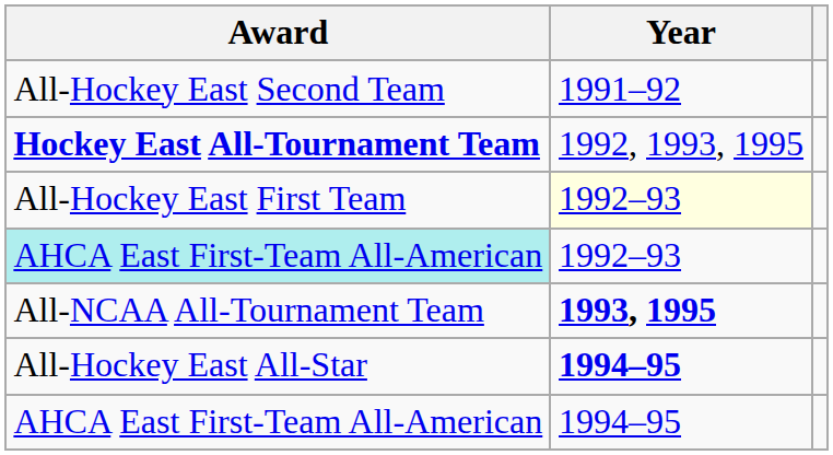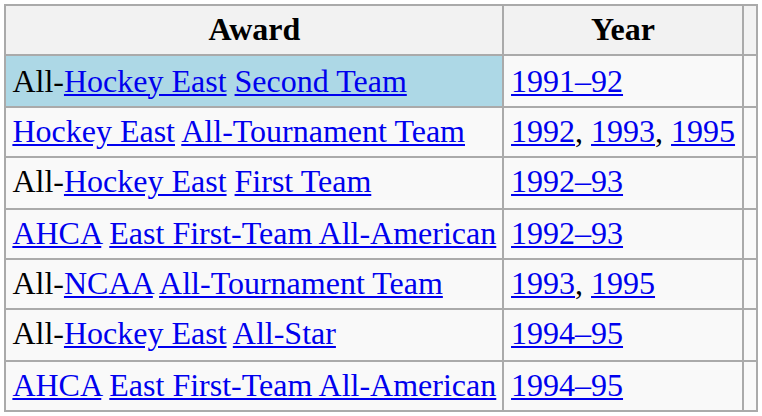row 2 | Award: no background -> lightblue background
row 3 | Award: bold -> normal
row 4 | Year: lightyellow background -> no background
row 5 | Award: paleturquoise background -> no background
row 6 | Year: bold -> normal
row 7 | Year: bold -> normal
